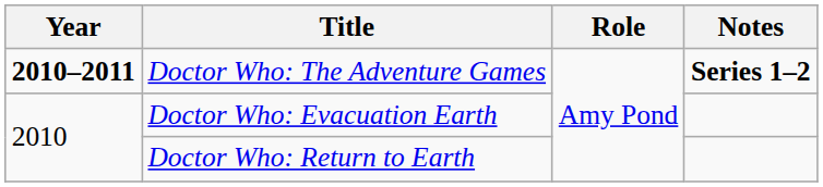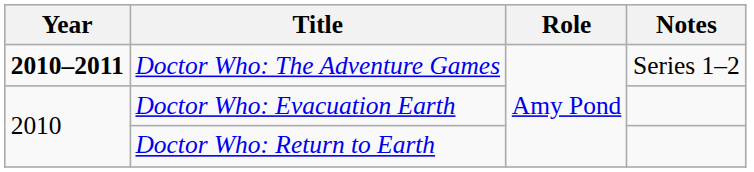Doctor Who: The Adventure Games | Notes: bold -> normal
